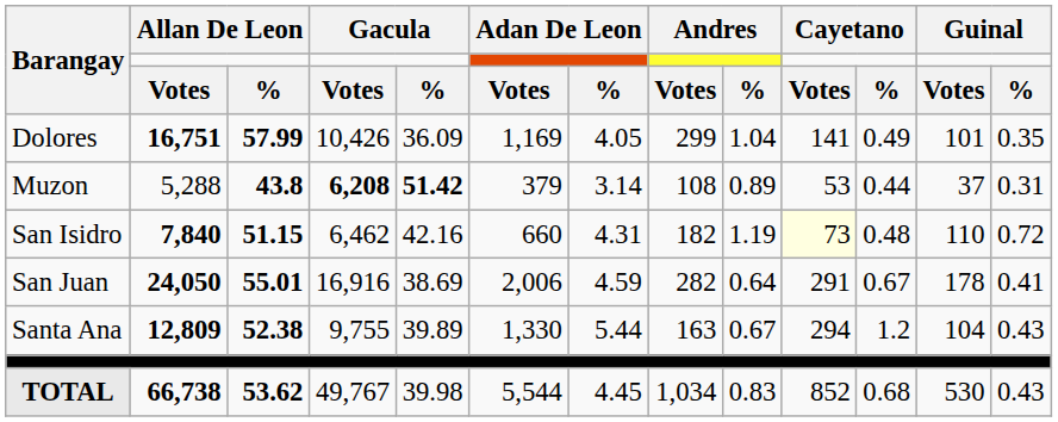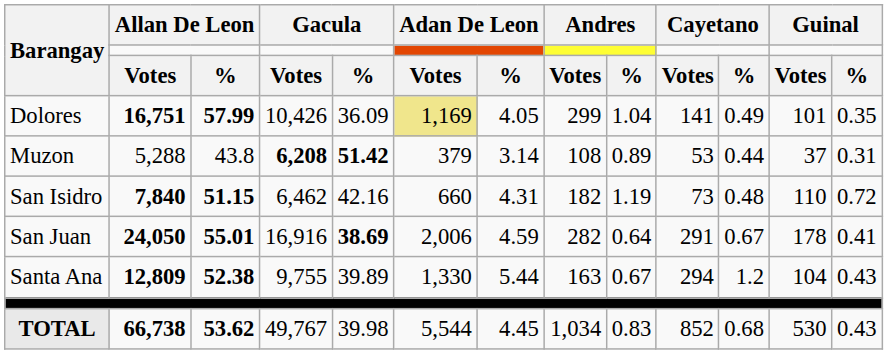Dolores | column 6: no background -> khaki background
Muzon | column 3: bold -> normal
San Isidro | column 10: lightyellow background -> no background
San Juan | column 5: normal -> bold
